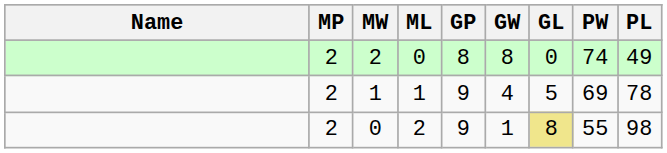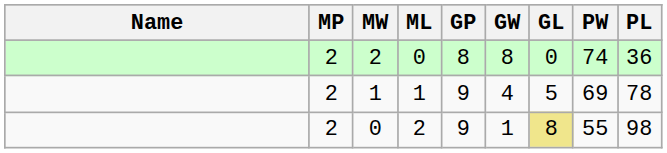row 2 | PL: 49 -> 36
